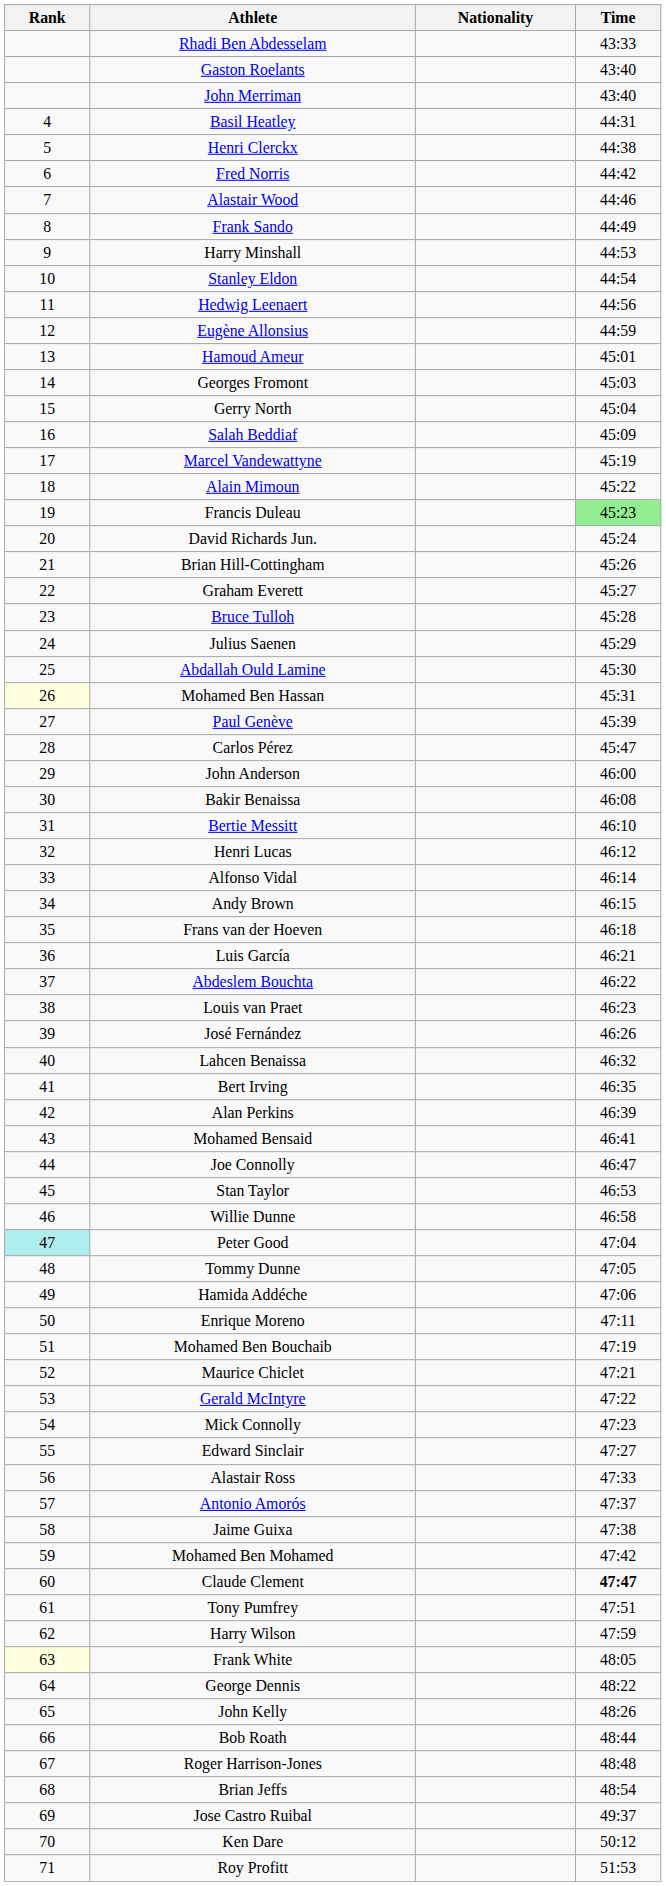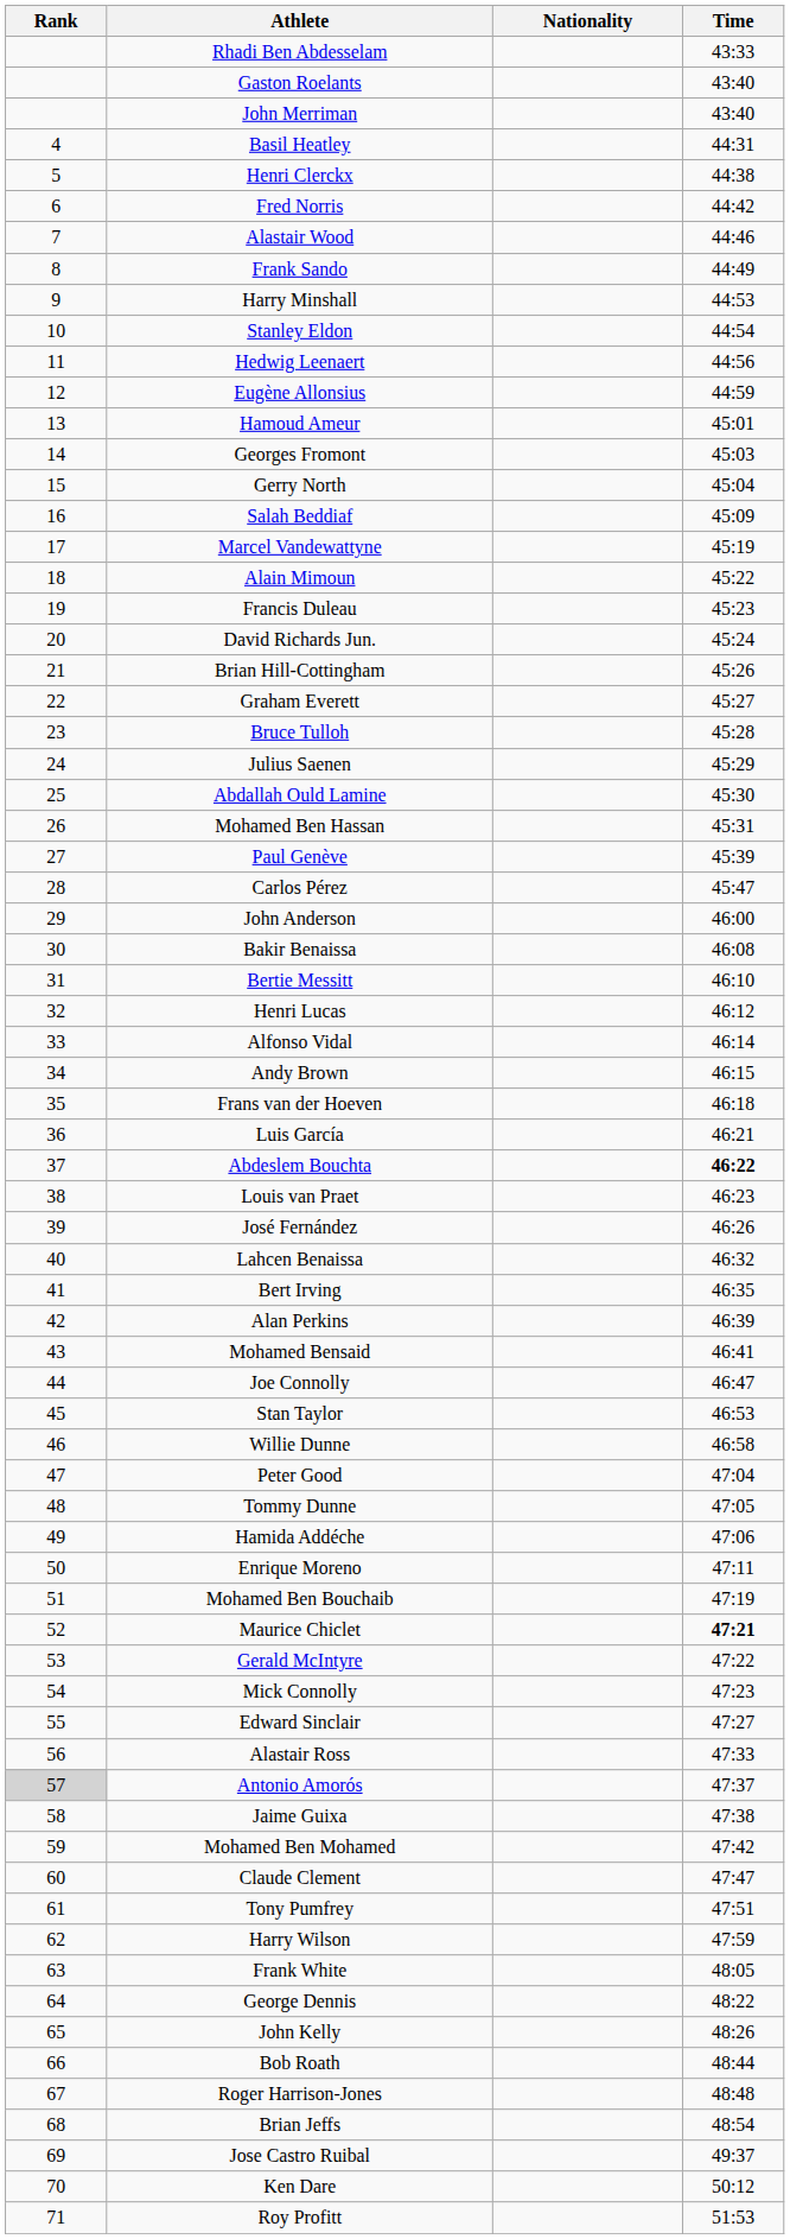Francis Duleau | Time: lightgreen background -> no background
Mohamed Ben Hassan | Rank: lightyellow background -> no background
Abdeslem Bouchta | Time: normal -> bold
Peter Good | Rank: paleturquoise background -> no background
Maurice Chiclet | Time: normal -> bold
Antonio Amorós | Rank: no background -> lightgrey background
Claude Clement | Time: bold -> normal
Frank White | Rank: lightyellow background -> no background
